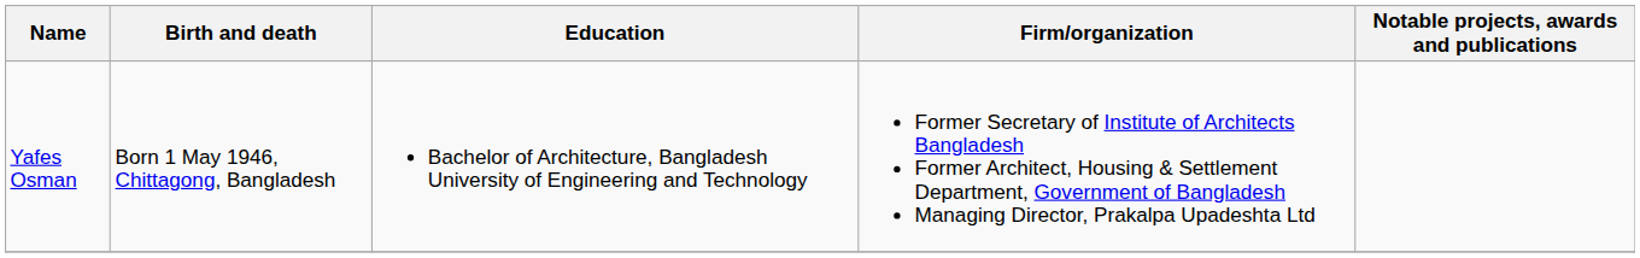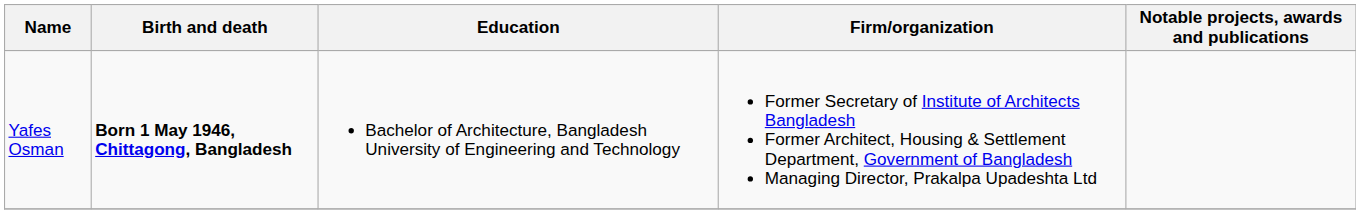Yafes Osman | Birth and death: normal -> bold
